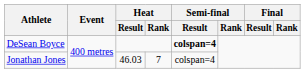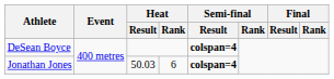Jonathan Jones | Heat / Result: 46.03 -> 50.03
Jonathan Jones | Heat / Rank: 7 -> 6
Jonathan Jones | Semi-final / Result: normal -> bold
